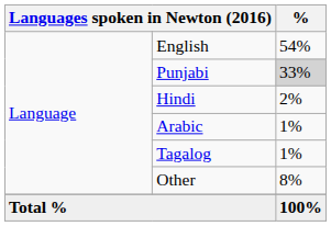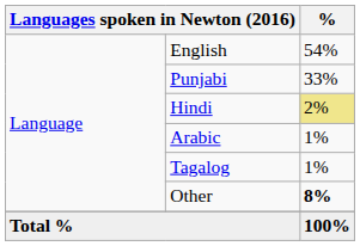Punjabi | %: lightgrey background -> no background
Hindi | %: no background -> khaki background
Other | %: normal -> bold
